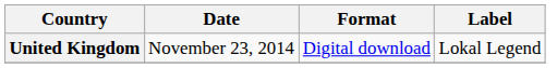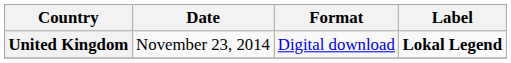United Kingdom | Label: normal -> bold
